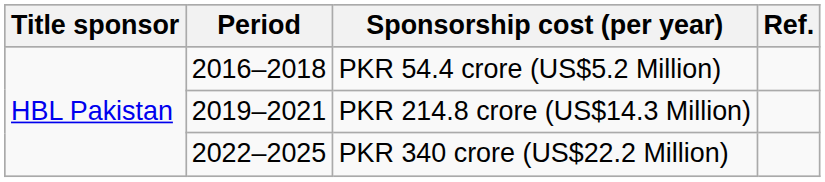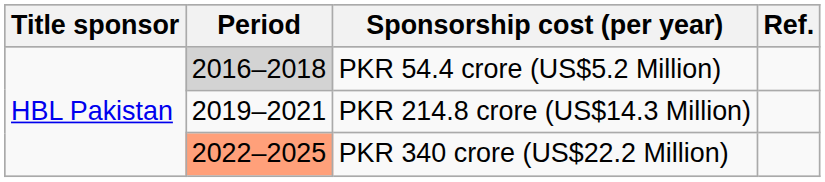PKR 54.4 crore (US$5.2 Million) | Period: no background -> lightgrey background
PKR 340 crore (US$22.2 Million) | Period: no background -> lightsalmon background
